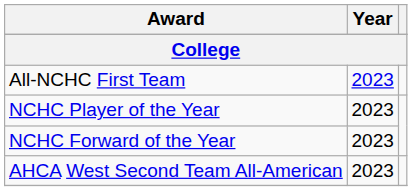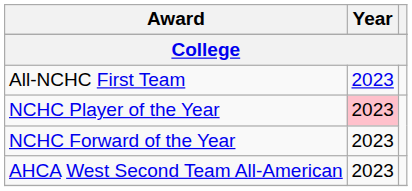NCHC Player of the Year | Year: no background -> pink background
